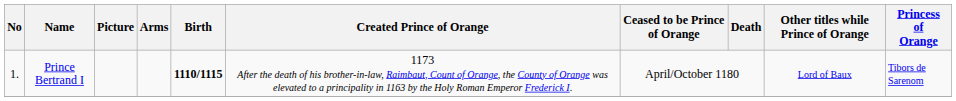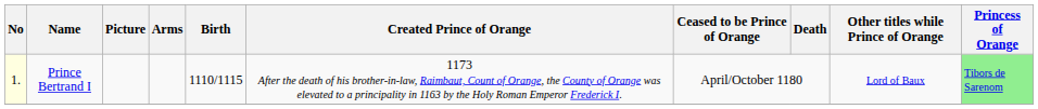Prince Bertrand I | No: no background -> lightyellow background
Prince Bertrand I | Birth: bold -> normal
Prince Bertrand I | Princess of Orange: no background -> lightgreen background
